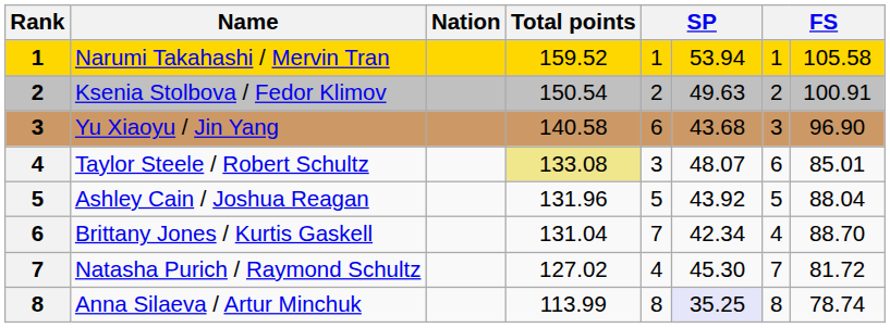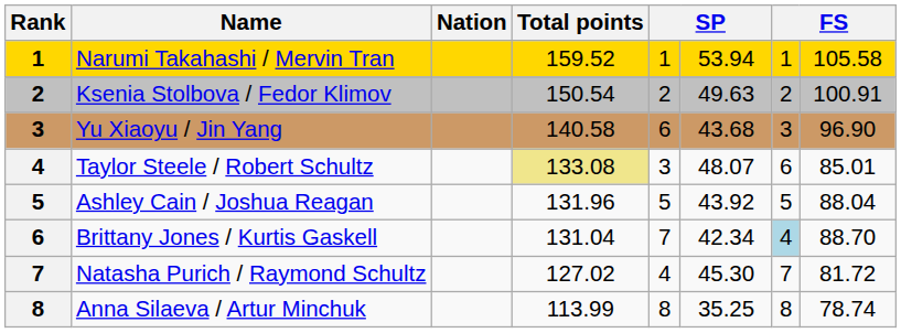Brittany Jones / Kurtis Gaskell | column 7: no background -> lightblue background
Anna Silaeva / Artur Minchuk | column 6: lavender background -> no background
